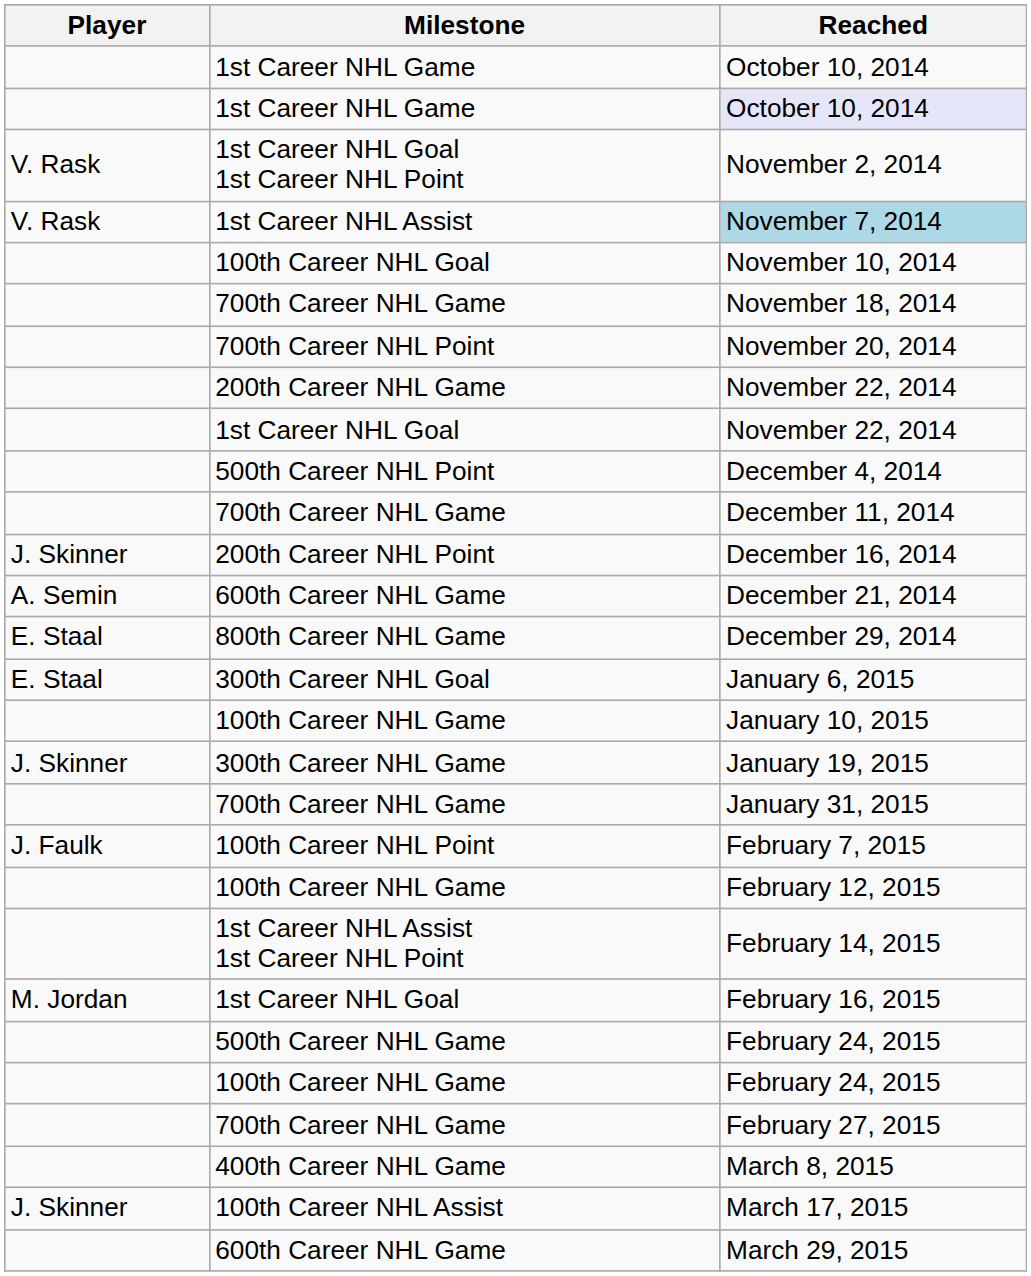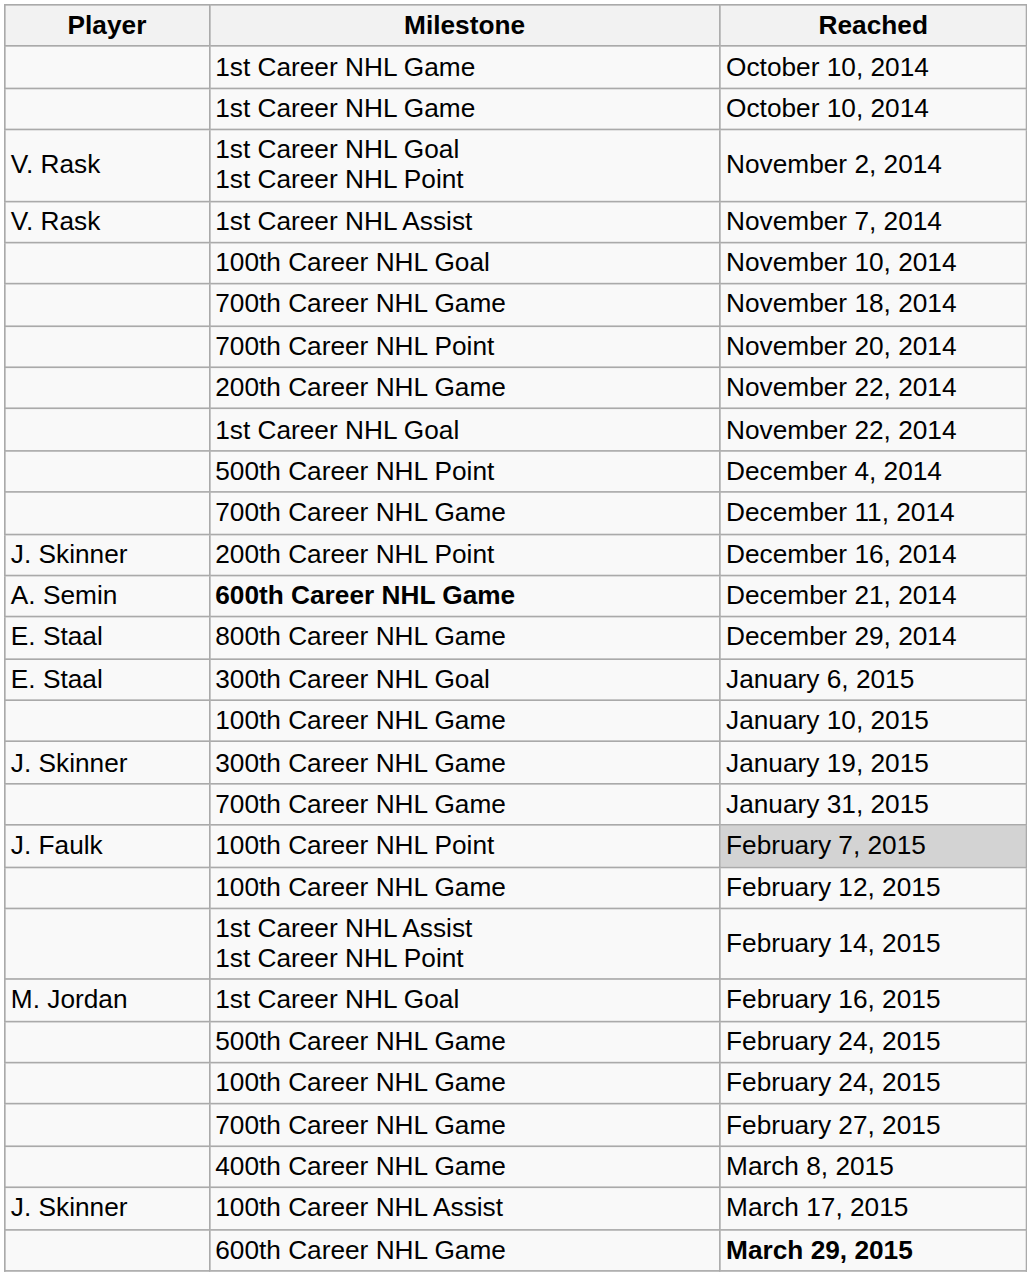row 3 | Reached: lavender background -> no background
row 5 | Reached: lightblue background -> no background
row 14 | Milestone: normal -> bold
row 20 | Reached: no background -> lightgrey background
row 29 | Reached: normal -> bold
